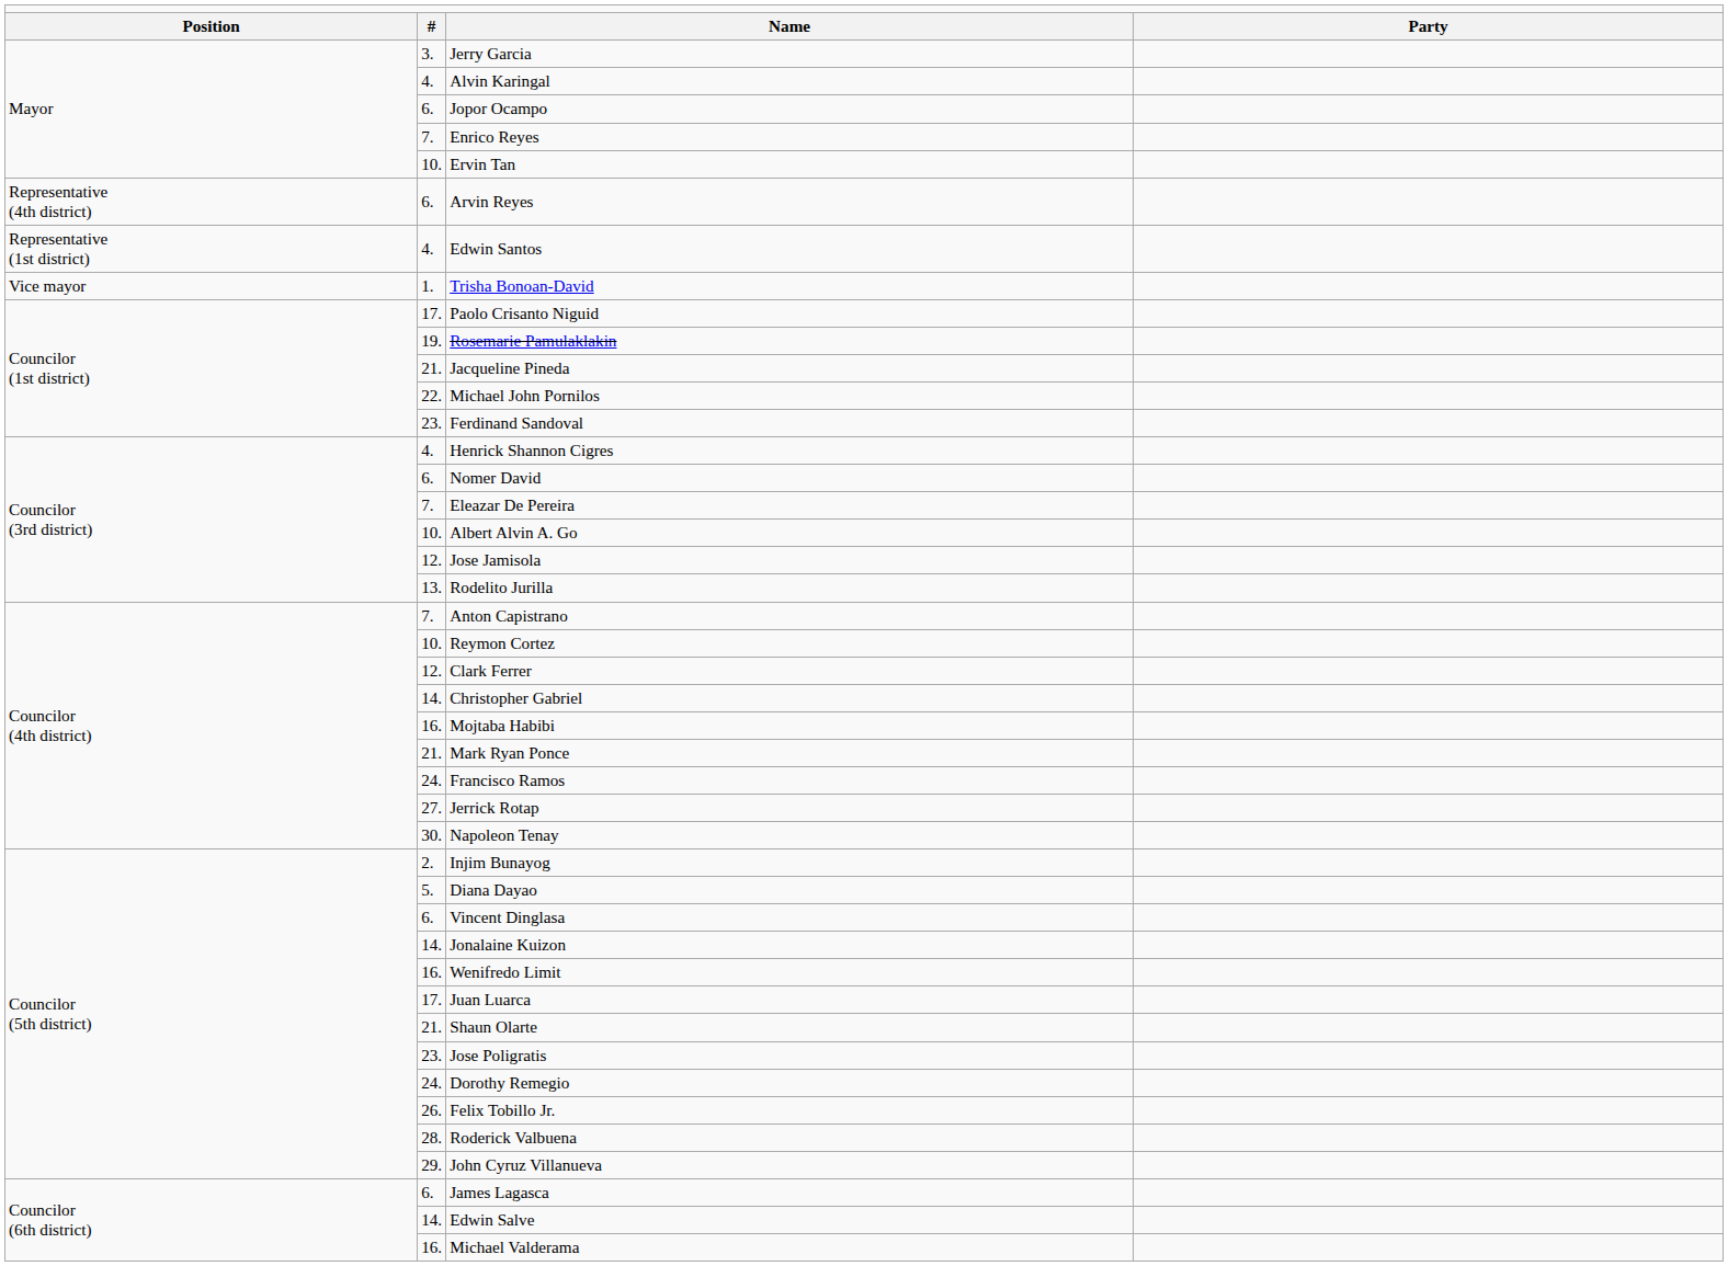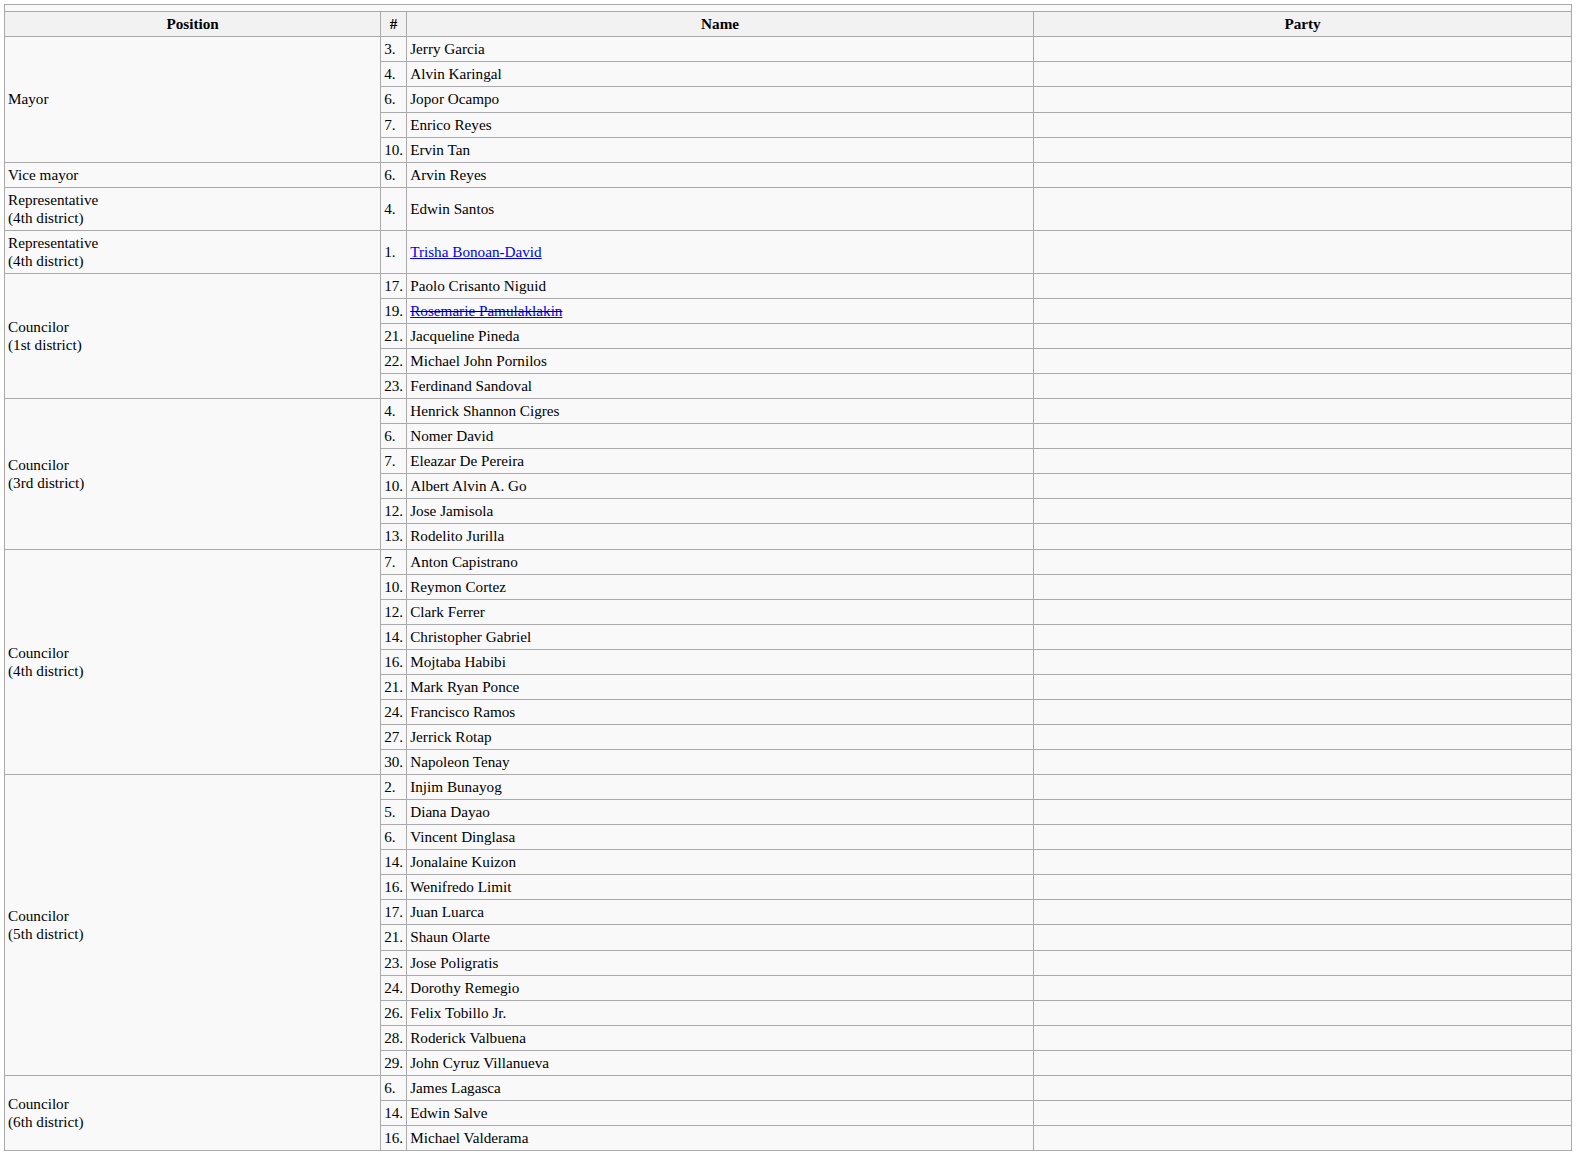Arvin Reyes | column 1: Representative (4th district) -> Vice mayor
Edwin Santos | column 1: Representative (1st district) -> Representative (4th district)
Trisha Bonoan-David | column 1: Vice mayor -> Representative (4th district)
